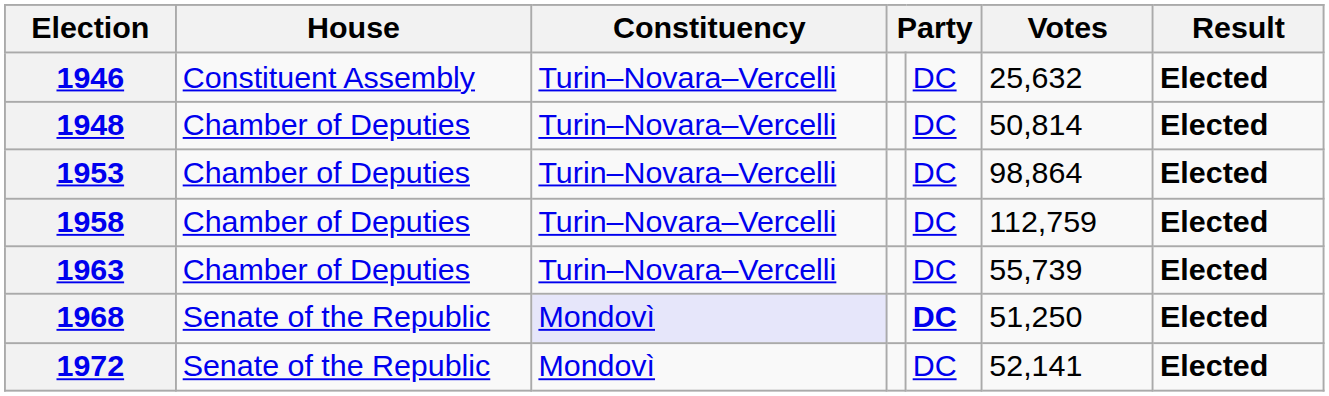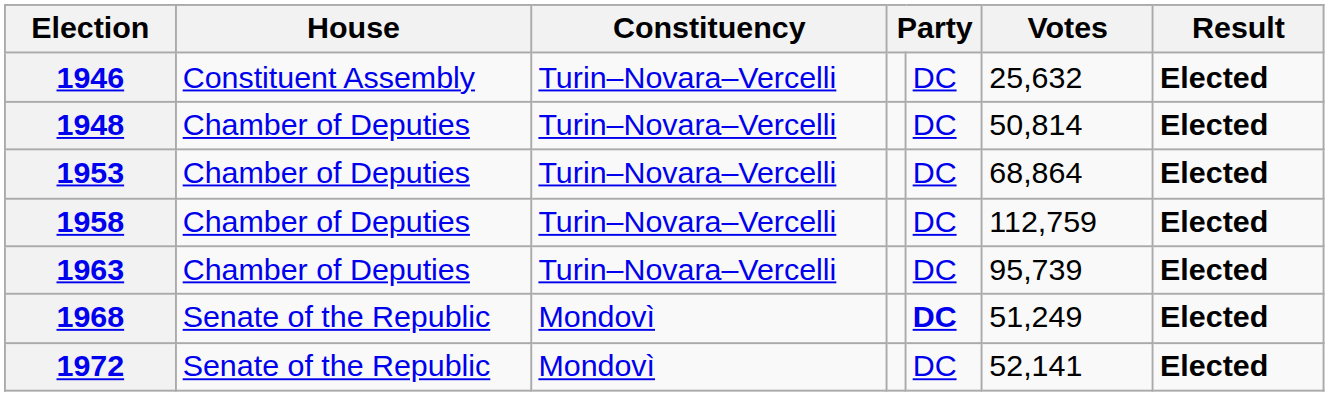1953 | Votes: 98,864 -> 68,864
1963 | Votes: 55,739 -> 95,739
1968 | Constituency: lavender background -> no background
1968 | Votes: 51,250 -> 51,249
